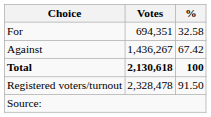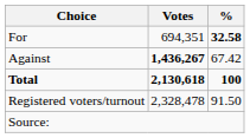For | %: normal -> bold
Against | Votes: normal -> bold
